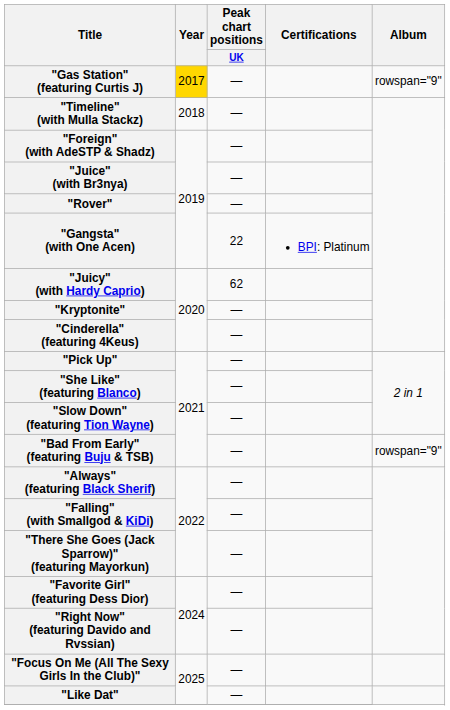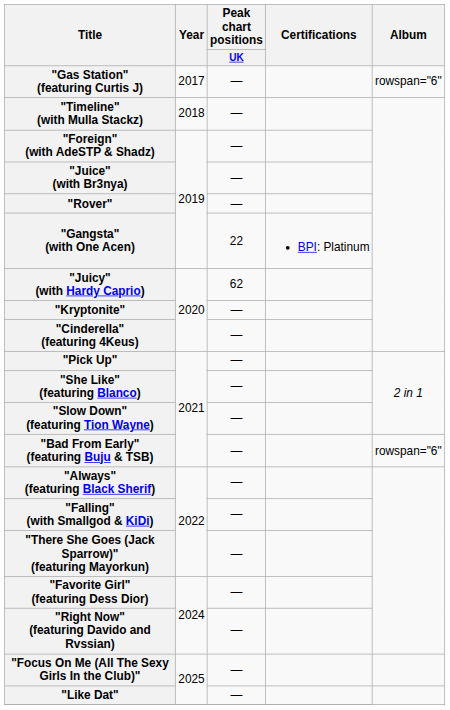"Gas Station" (featuring Curtis J) | Year: gold background -> no background
"Gas Station" (featuring Curtis J) | Album: rowspan="9" -> rowspan="6"
"Bad From Early" (featuring Buju & TSB) | Album: rowspan="9" -> rowspan="6"
